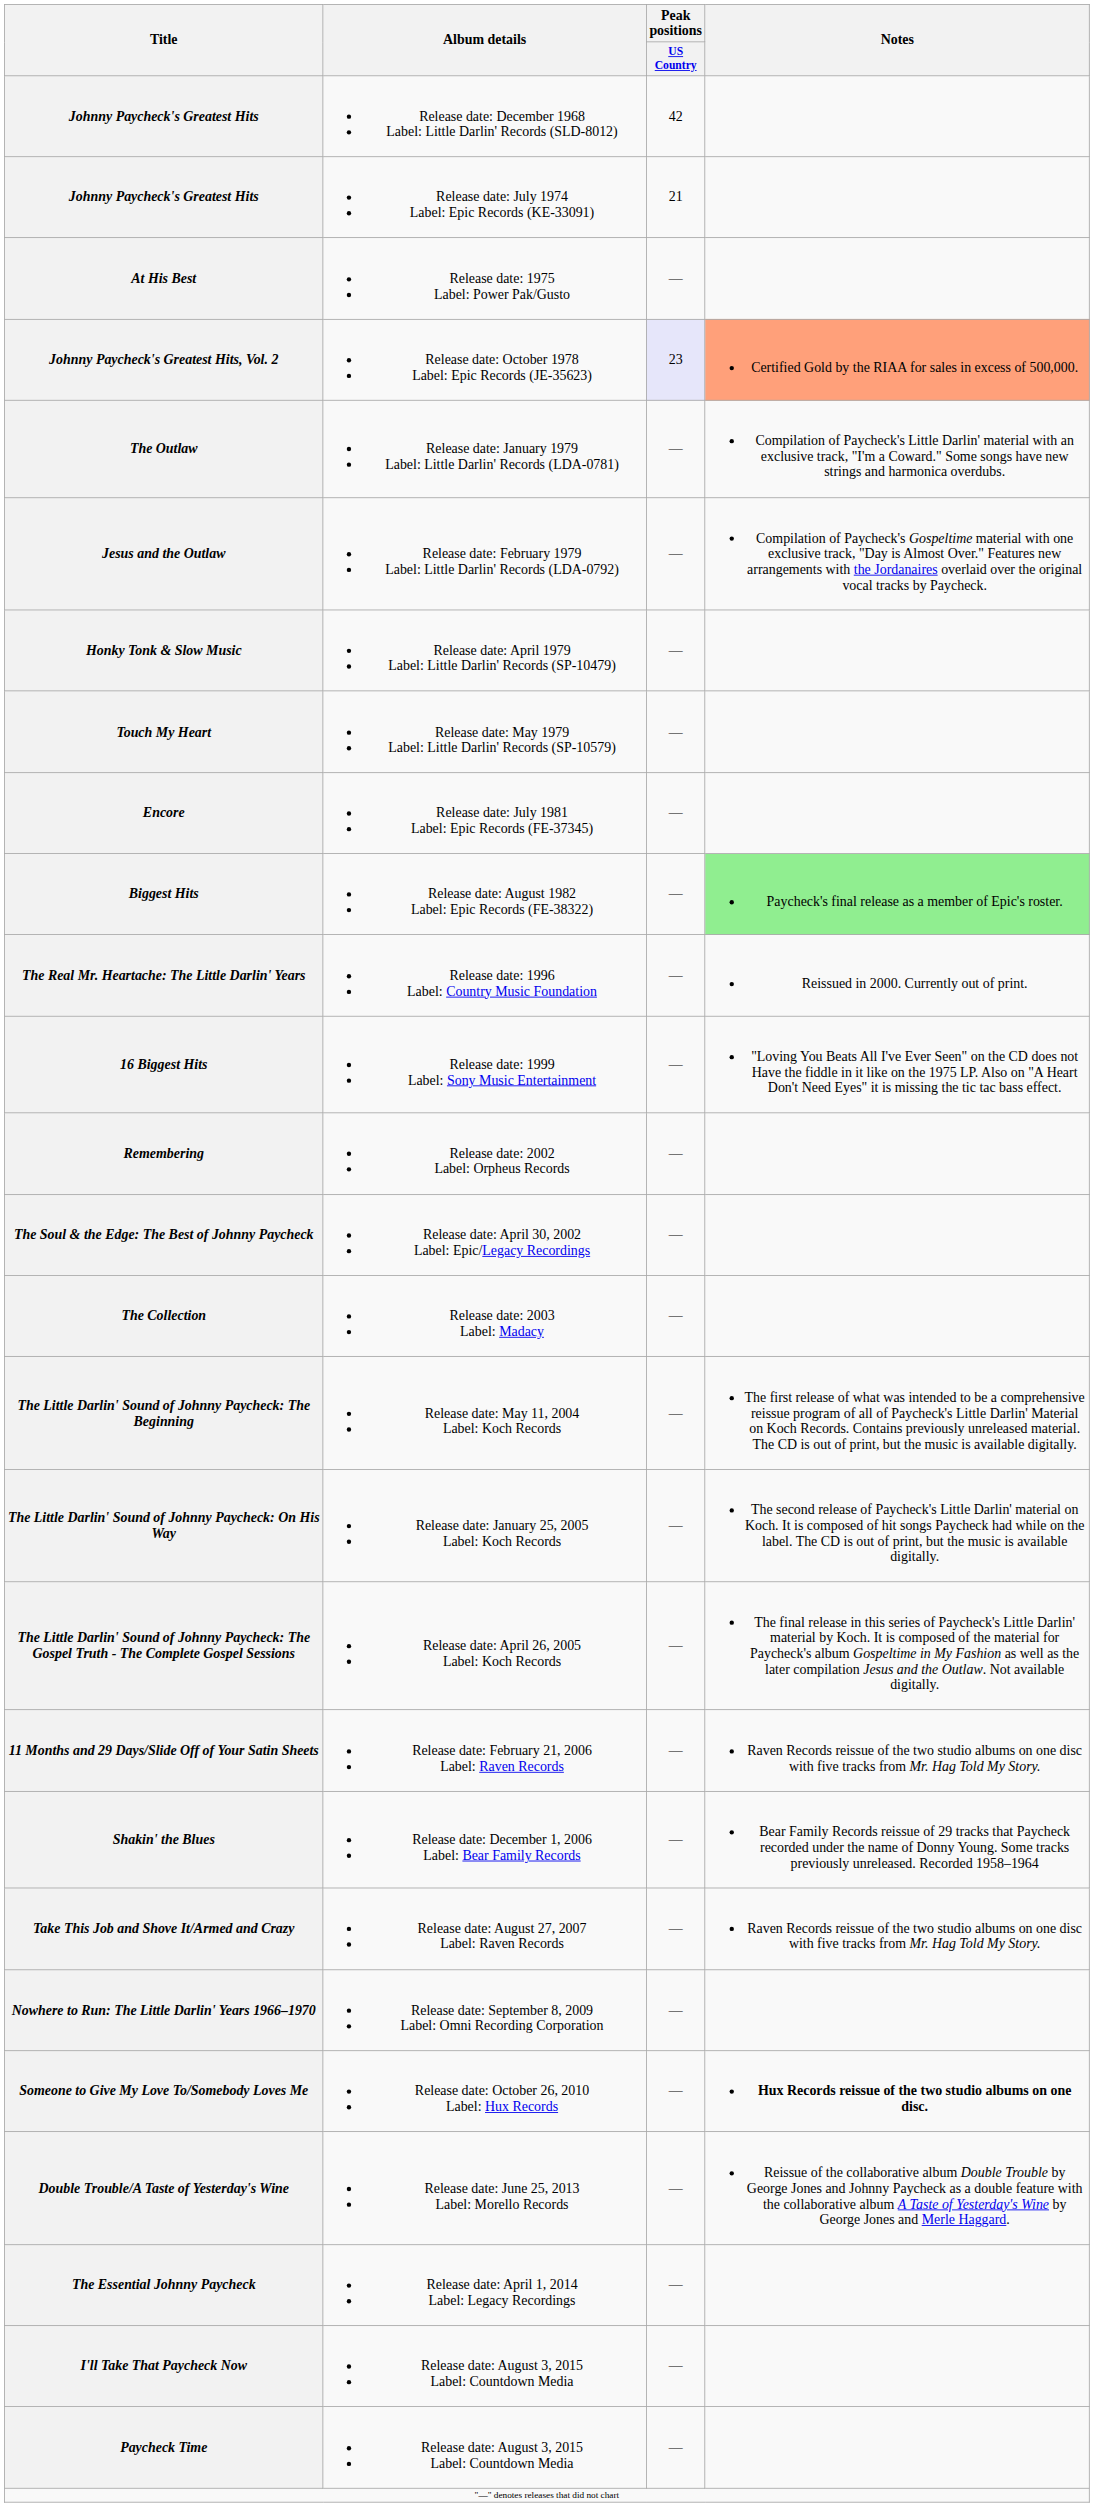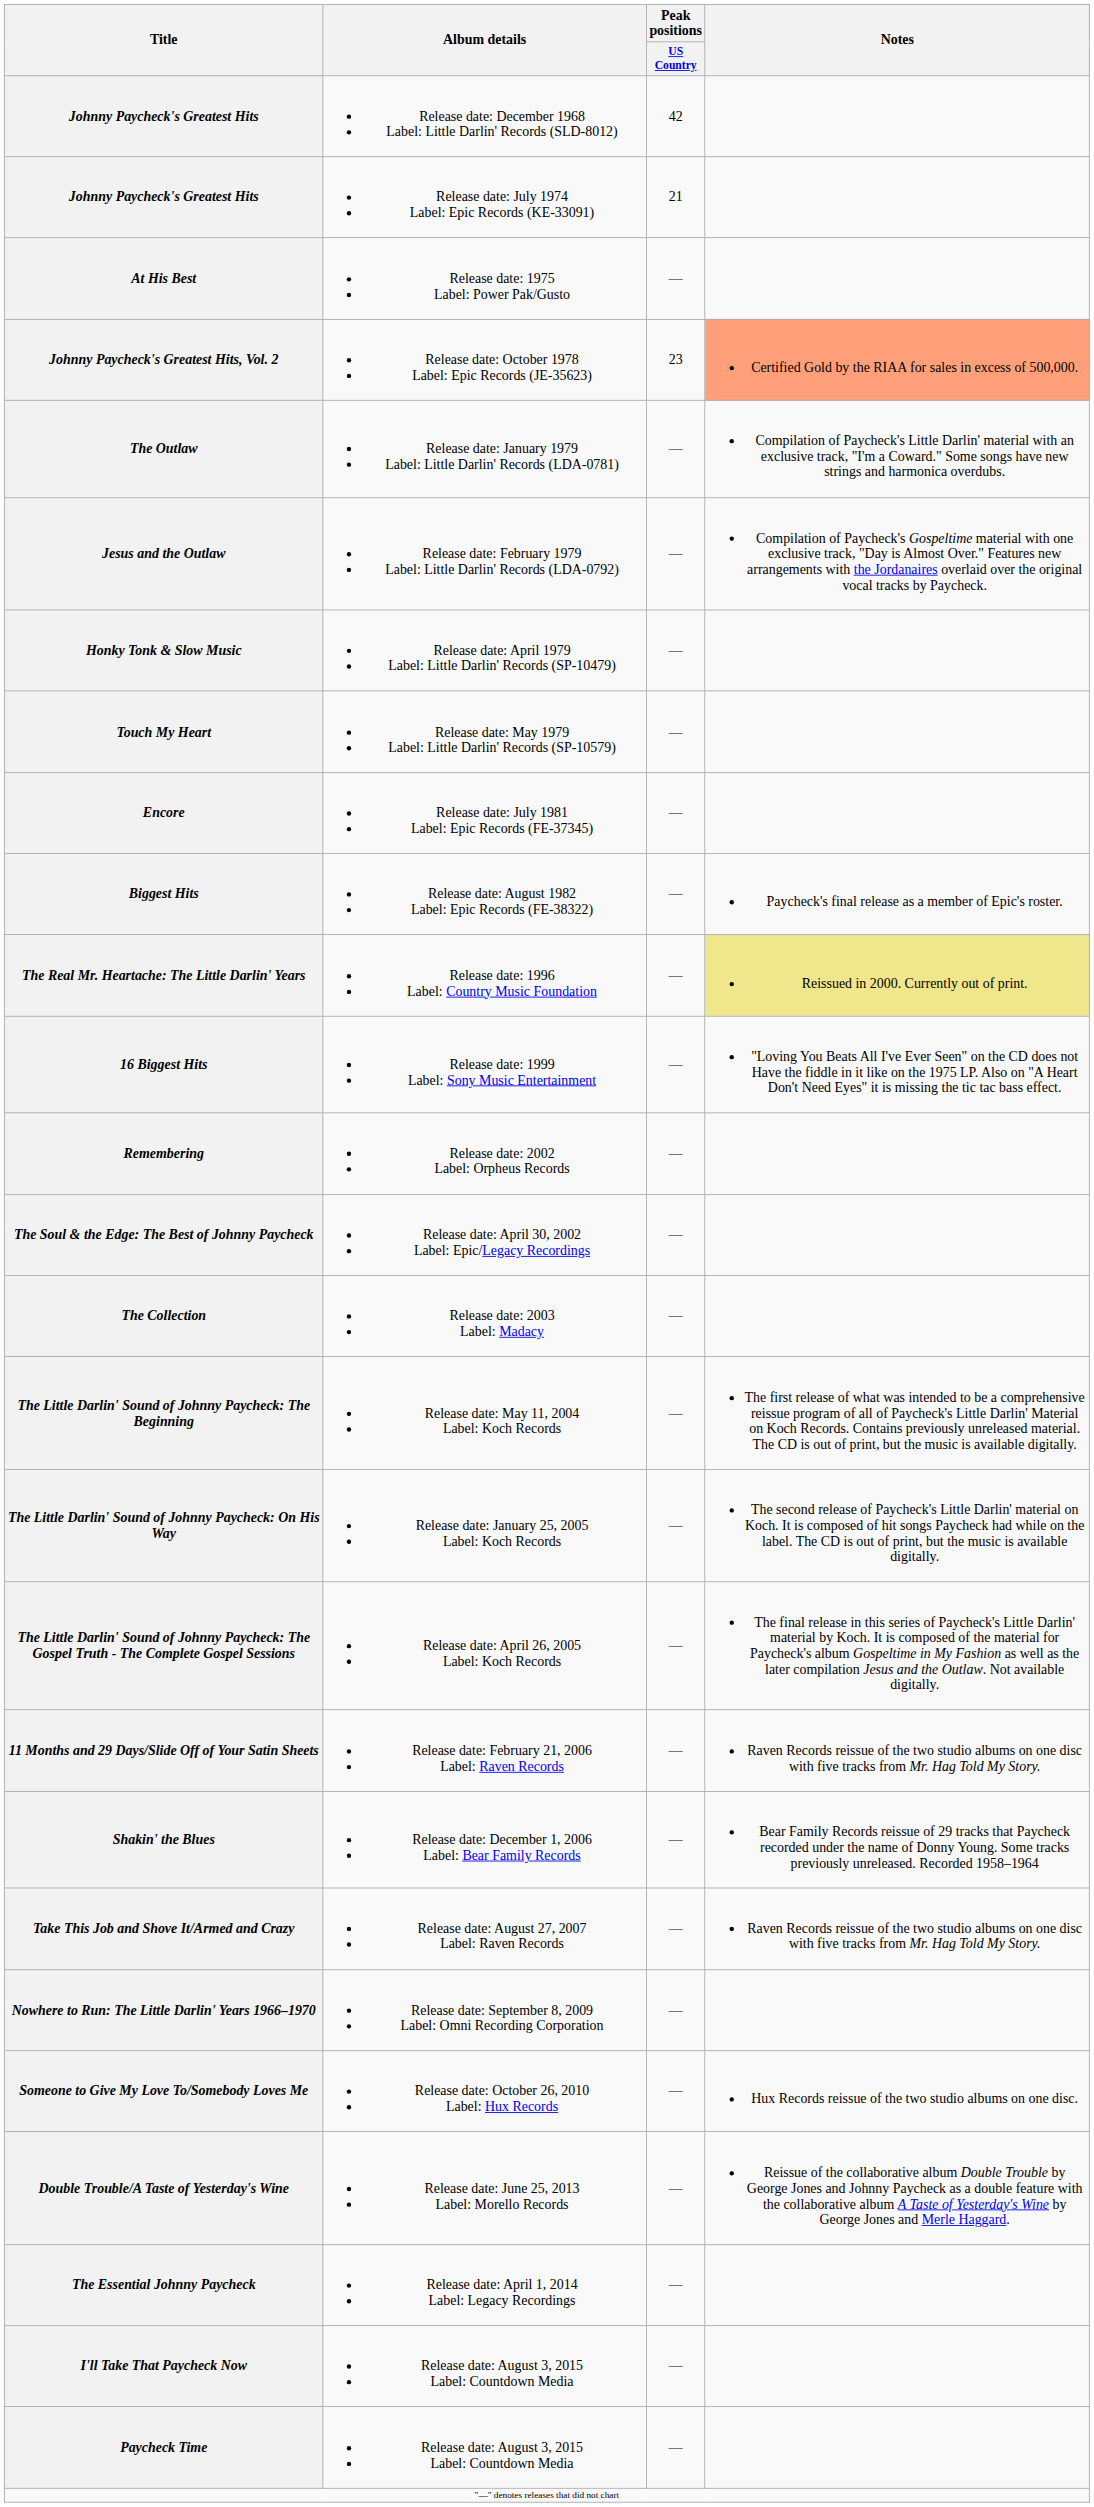Johnny Paycheck's Greatest Hits, Vol. 2 | Peak positions / US Country: lavender background -> no background
Biggest Hits | Notes: lightgreen background -> no background
The Real Mr. Heartache: The Little Darlin' Years | Notes: no background -> khaki background
Someone to Give My Love To/Somebody Loves Me | Notes: bold -> normal
